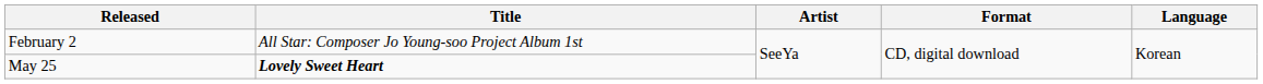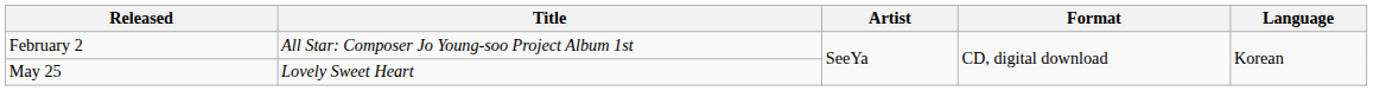May 25 | Title: bold -> normal
